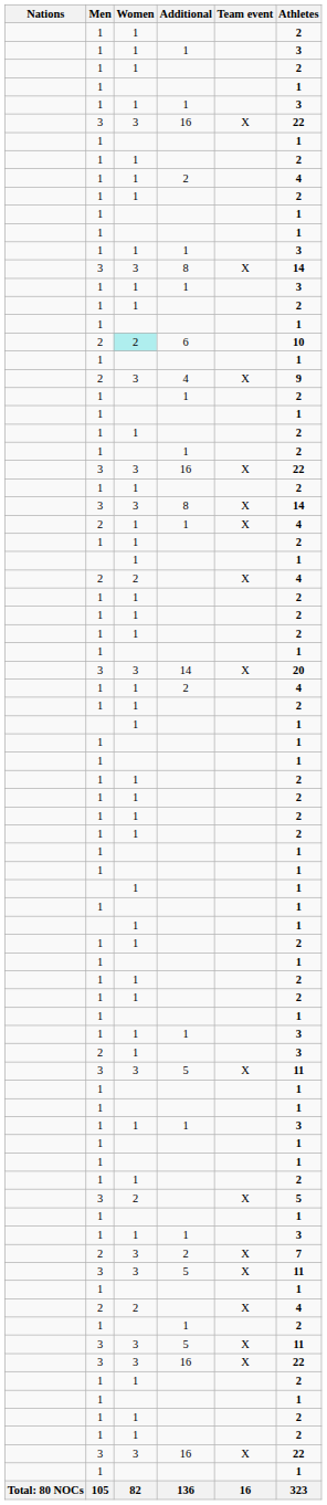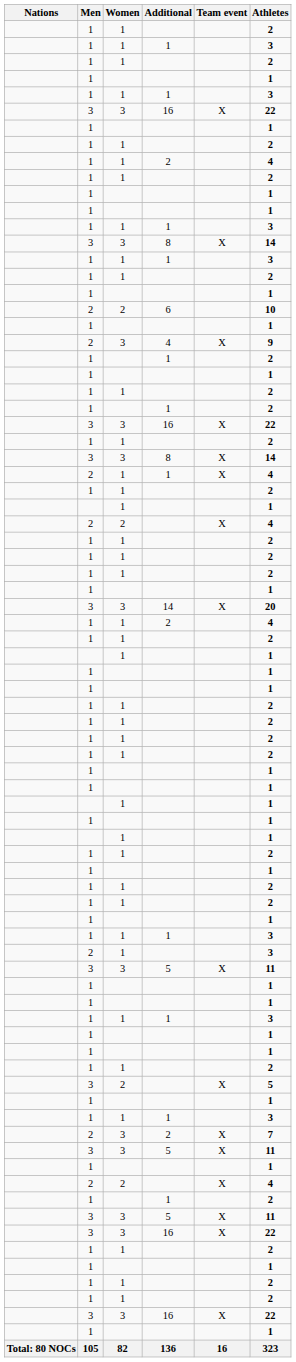6 | Women: paleturquoise background -> no background
